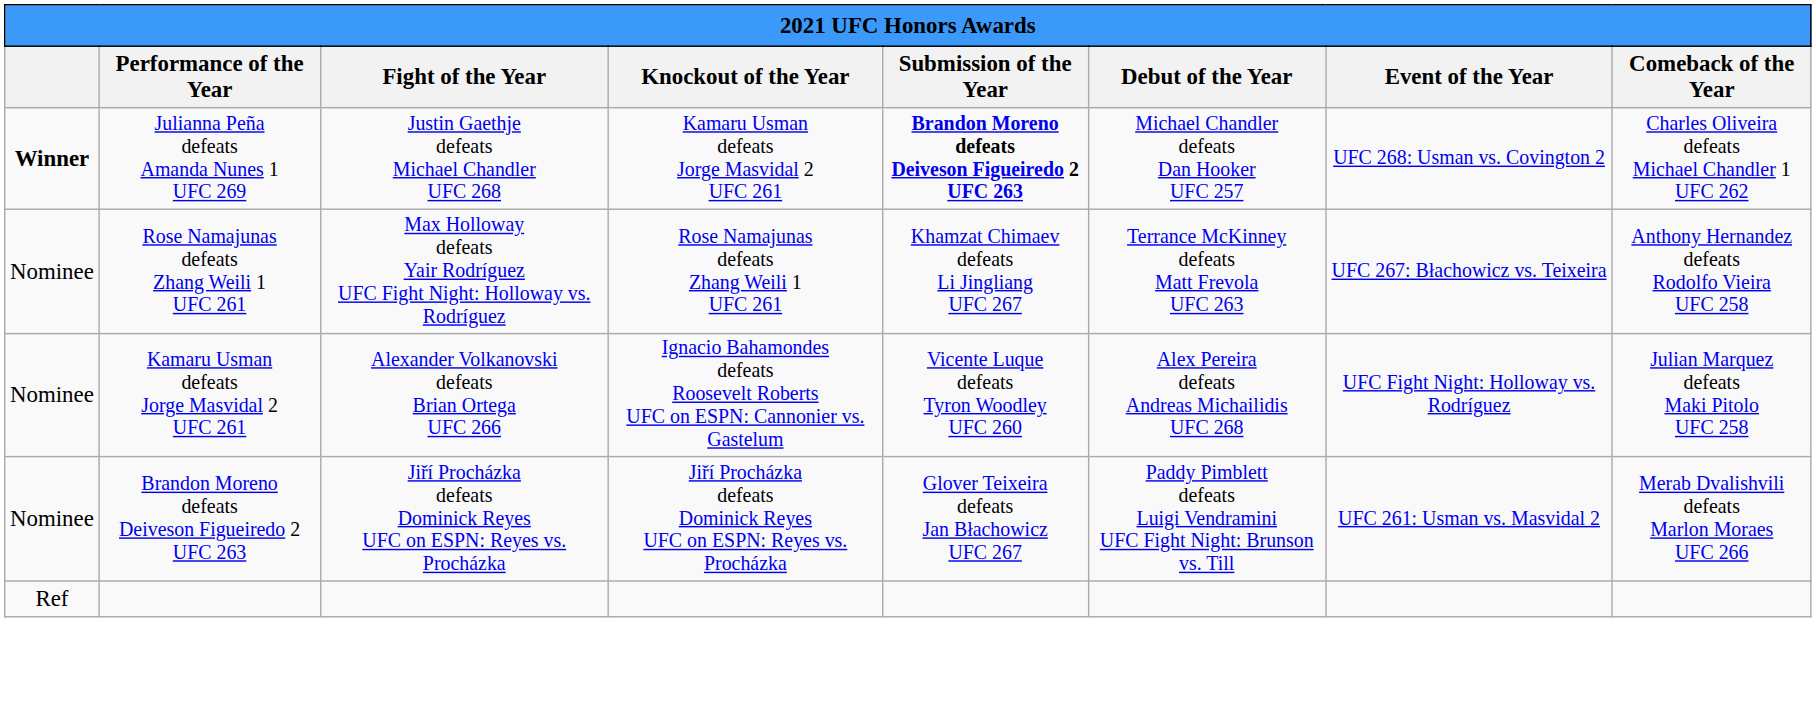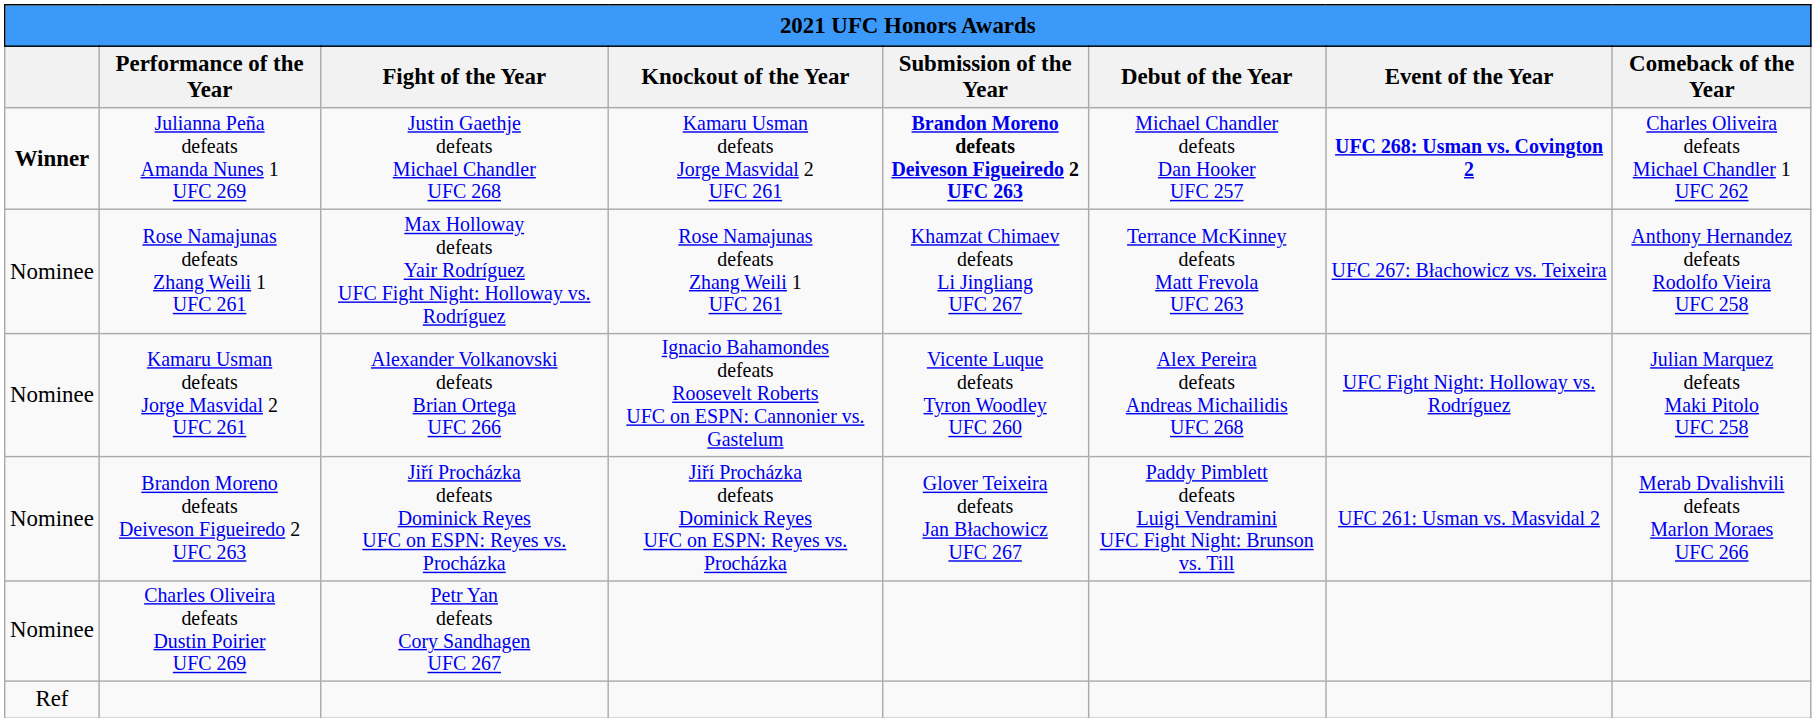Julianna Peña defeats Amanda Nunes 1 UFC 269 | Event of the Year: normal -> bold
+ row: Nominee | Charles Oliveira defeats Dustin Poirier UFC 269 | Petr Yan defeats Cory Sandhagen UFC 267
